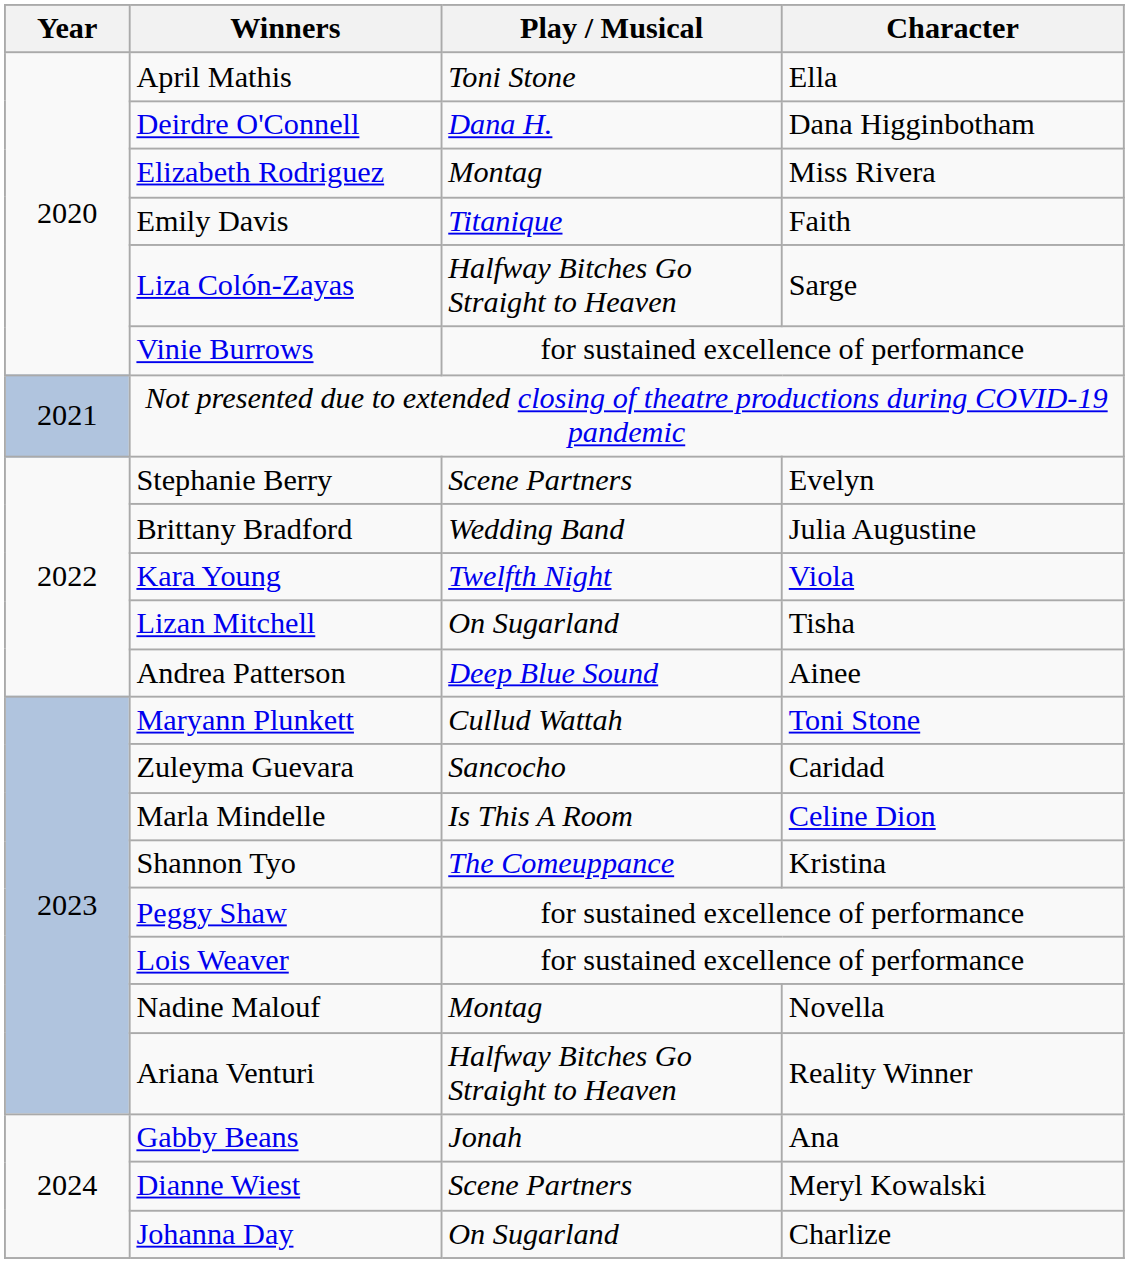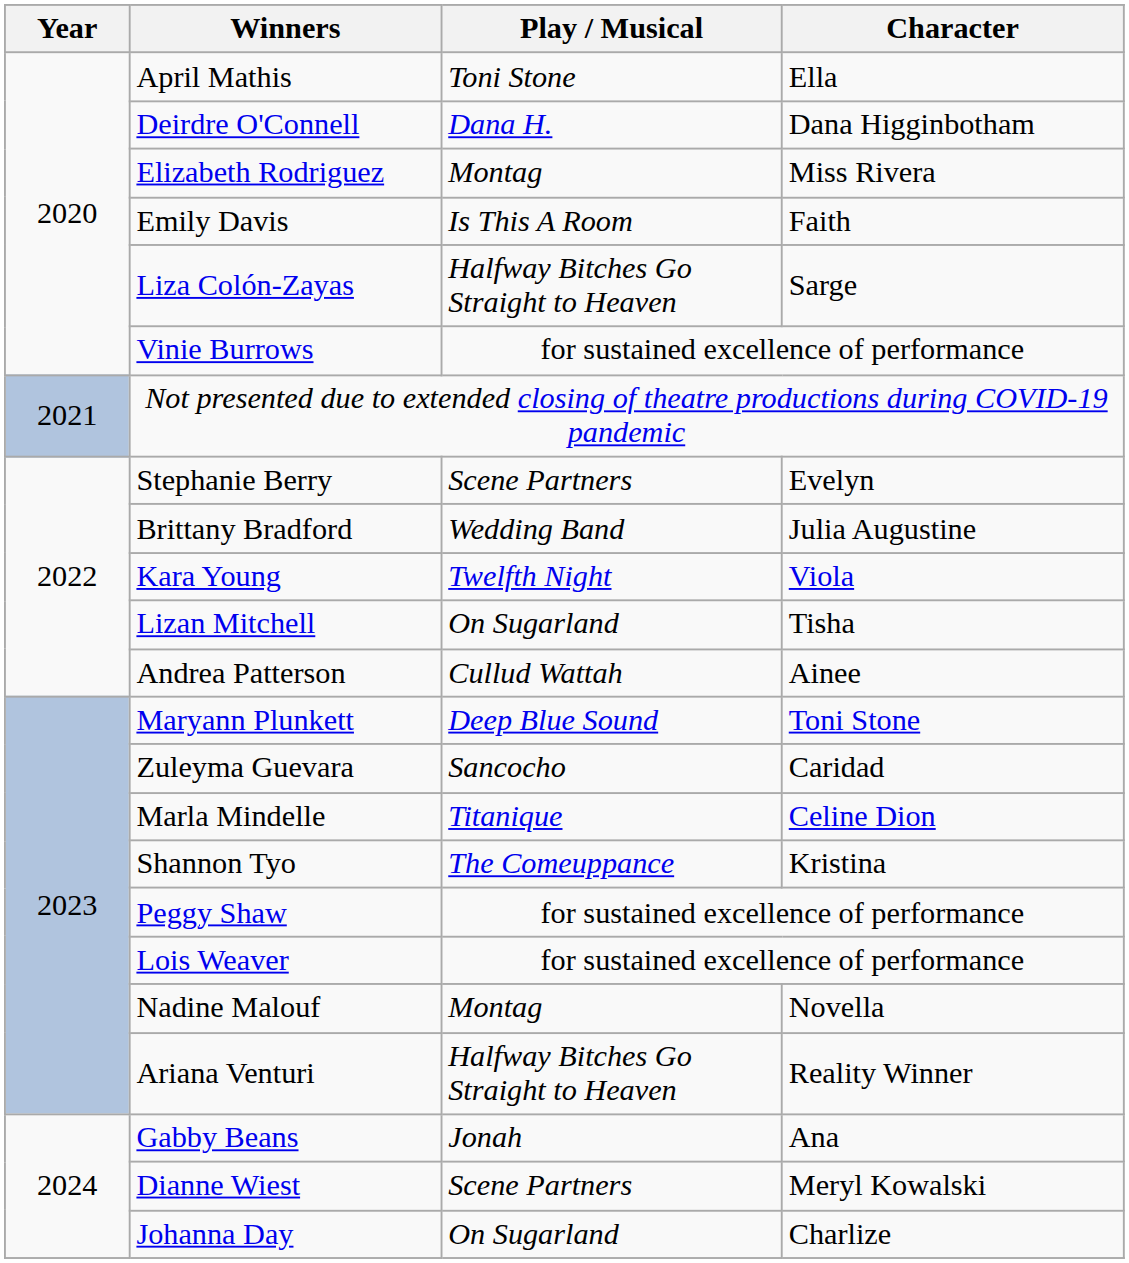Emily Davis | Play / Musical: Titanique -> Is This A Room
Andrea Patterson | Play / Musical: Deep Blue Sound -> Cullud Wattah
Maryann Plunkett | Play / Musical: Cullud Wattah -> Deep Blue Sound
Marla Mindelle | Play / Musical: Is This A Room -> Titanique
